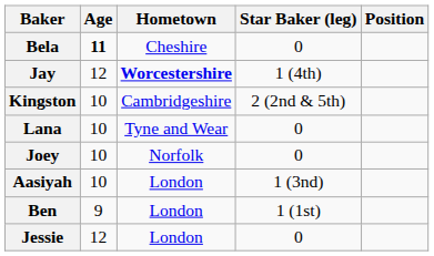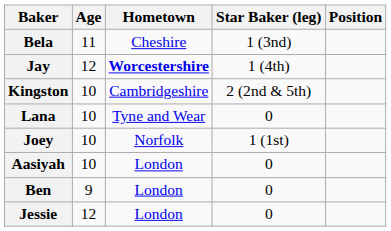Bela | Age: bold -> normal
Bela | Star Baker (leg): 0 -> 1 (3nd)
Joey | Star Baker (leg): 0 -> 1 (1st)
Aasiyah | Star Baker (leg): 1 (3nd) -> 0
Ben | Star Baker (leg): 1 (1st) -> 0
